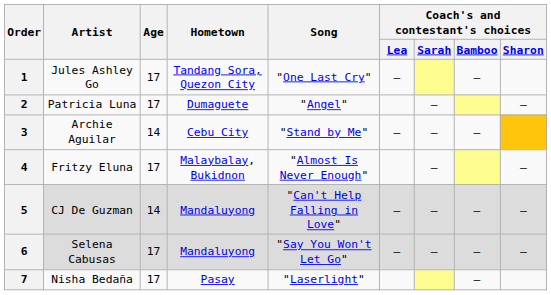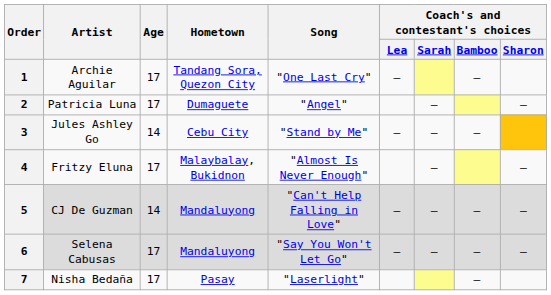1 | Artist: Jules Ashley Go -> Archie Aguilar
3 | Artist: Archie Aguilar -> Jules Ashley Go
